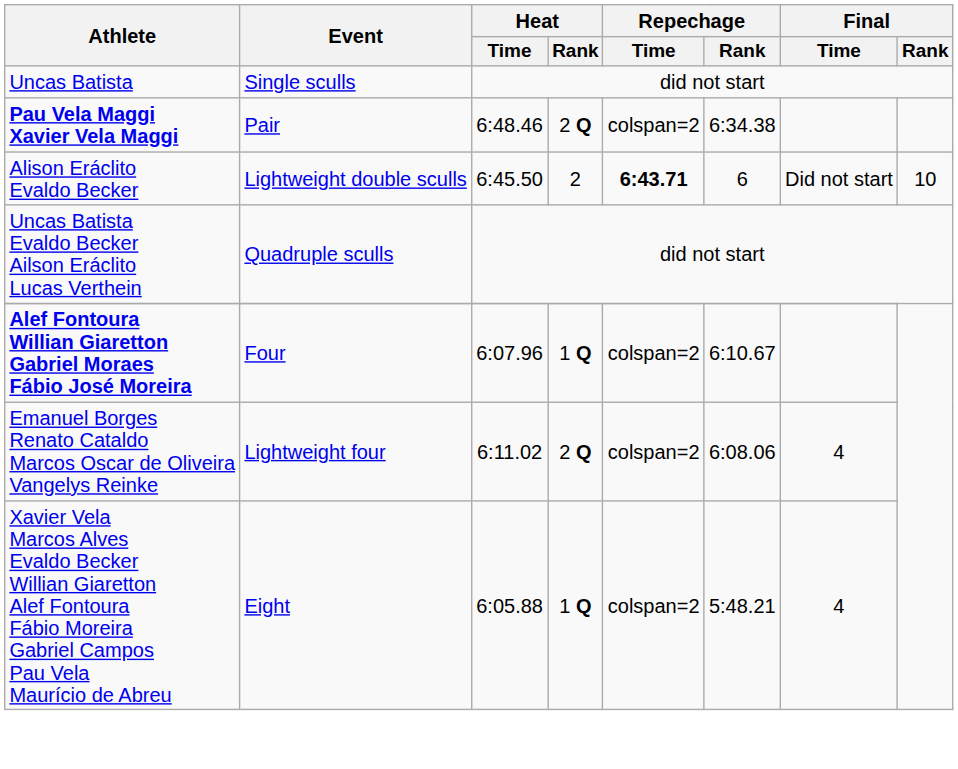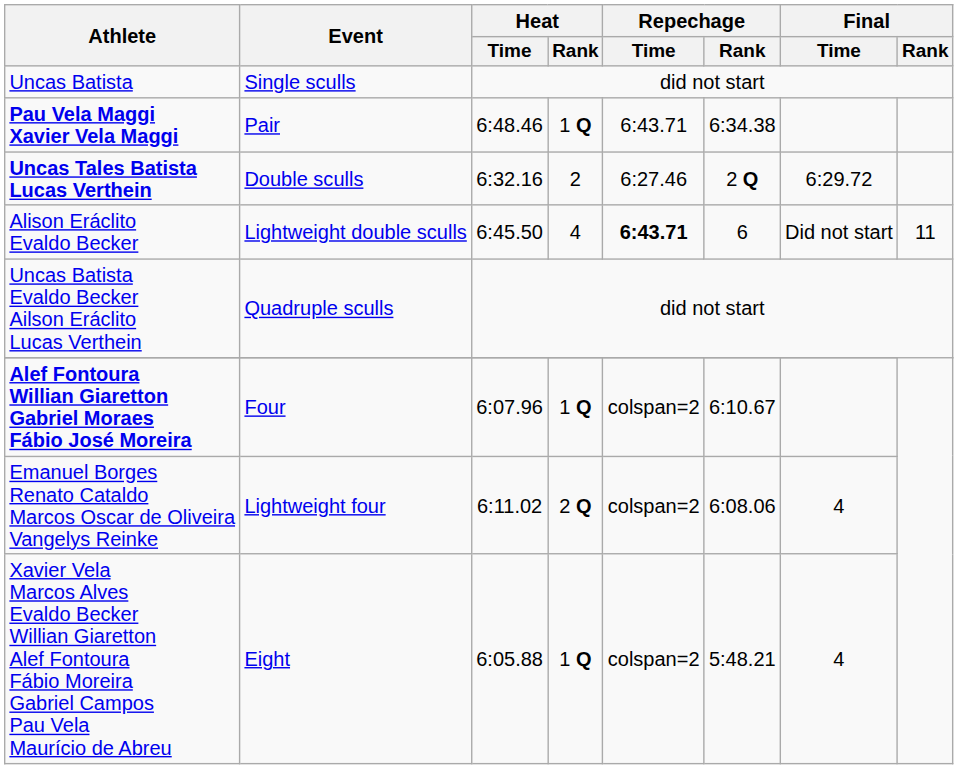Pau Vela Maggi Xavier Vela Maggi | Heat / Rank: 2 Q -> 1 Q
Pau Vela Maggi Xavier Vela Maggi | Repechage / Time: colspan=2 -> 6:43.71
+ row: Uncas Tales Batista Lucas Verthein | Double sculls | 6:32.16 | 2 | 6:27.46 | 2 Q | 6:29.72
Alison Eráclito Evaldo Becker | Heat / Rank: 2 -> 4
Alison Eráclito Evaldo Becker | Final / Rank: 10 -> 11
